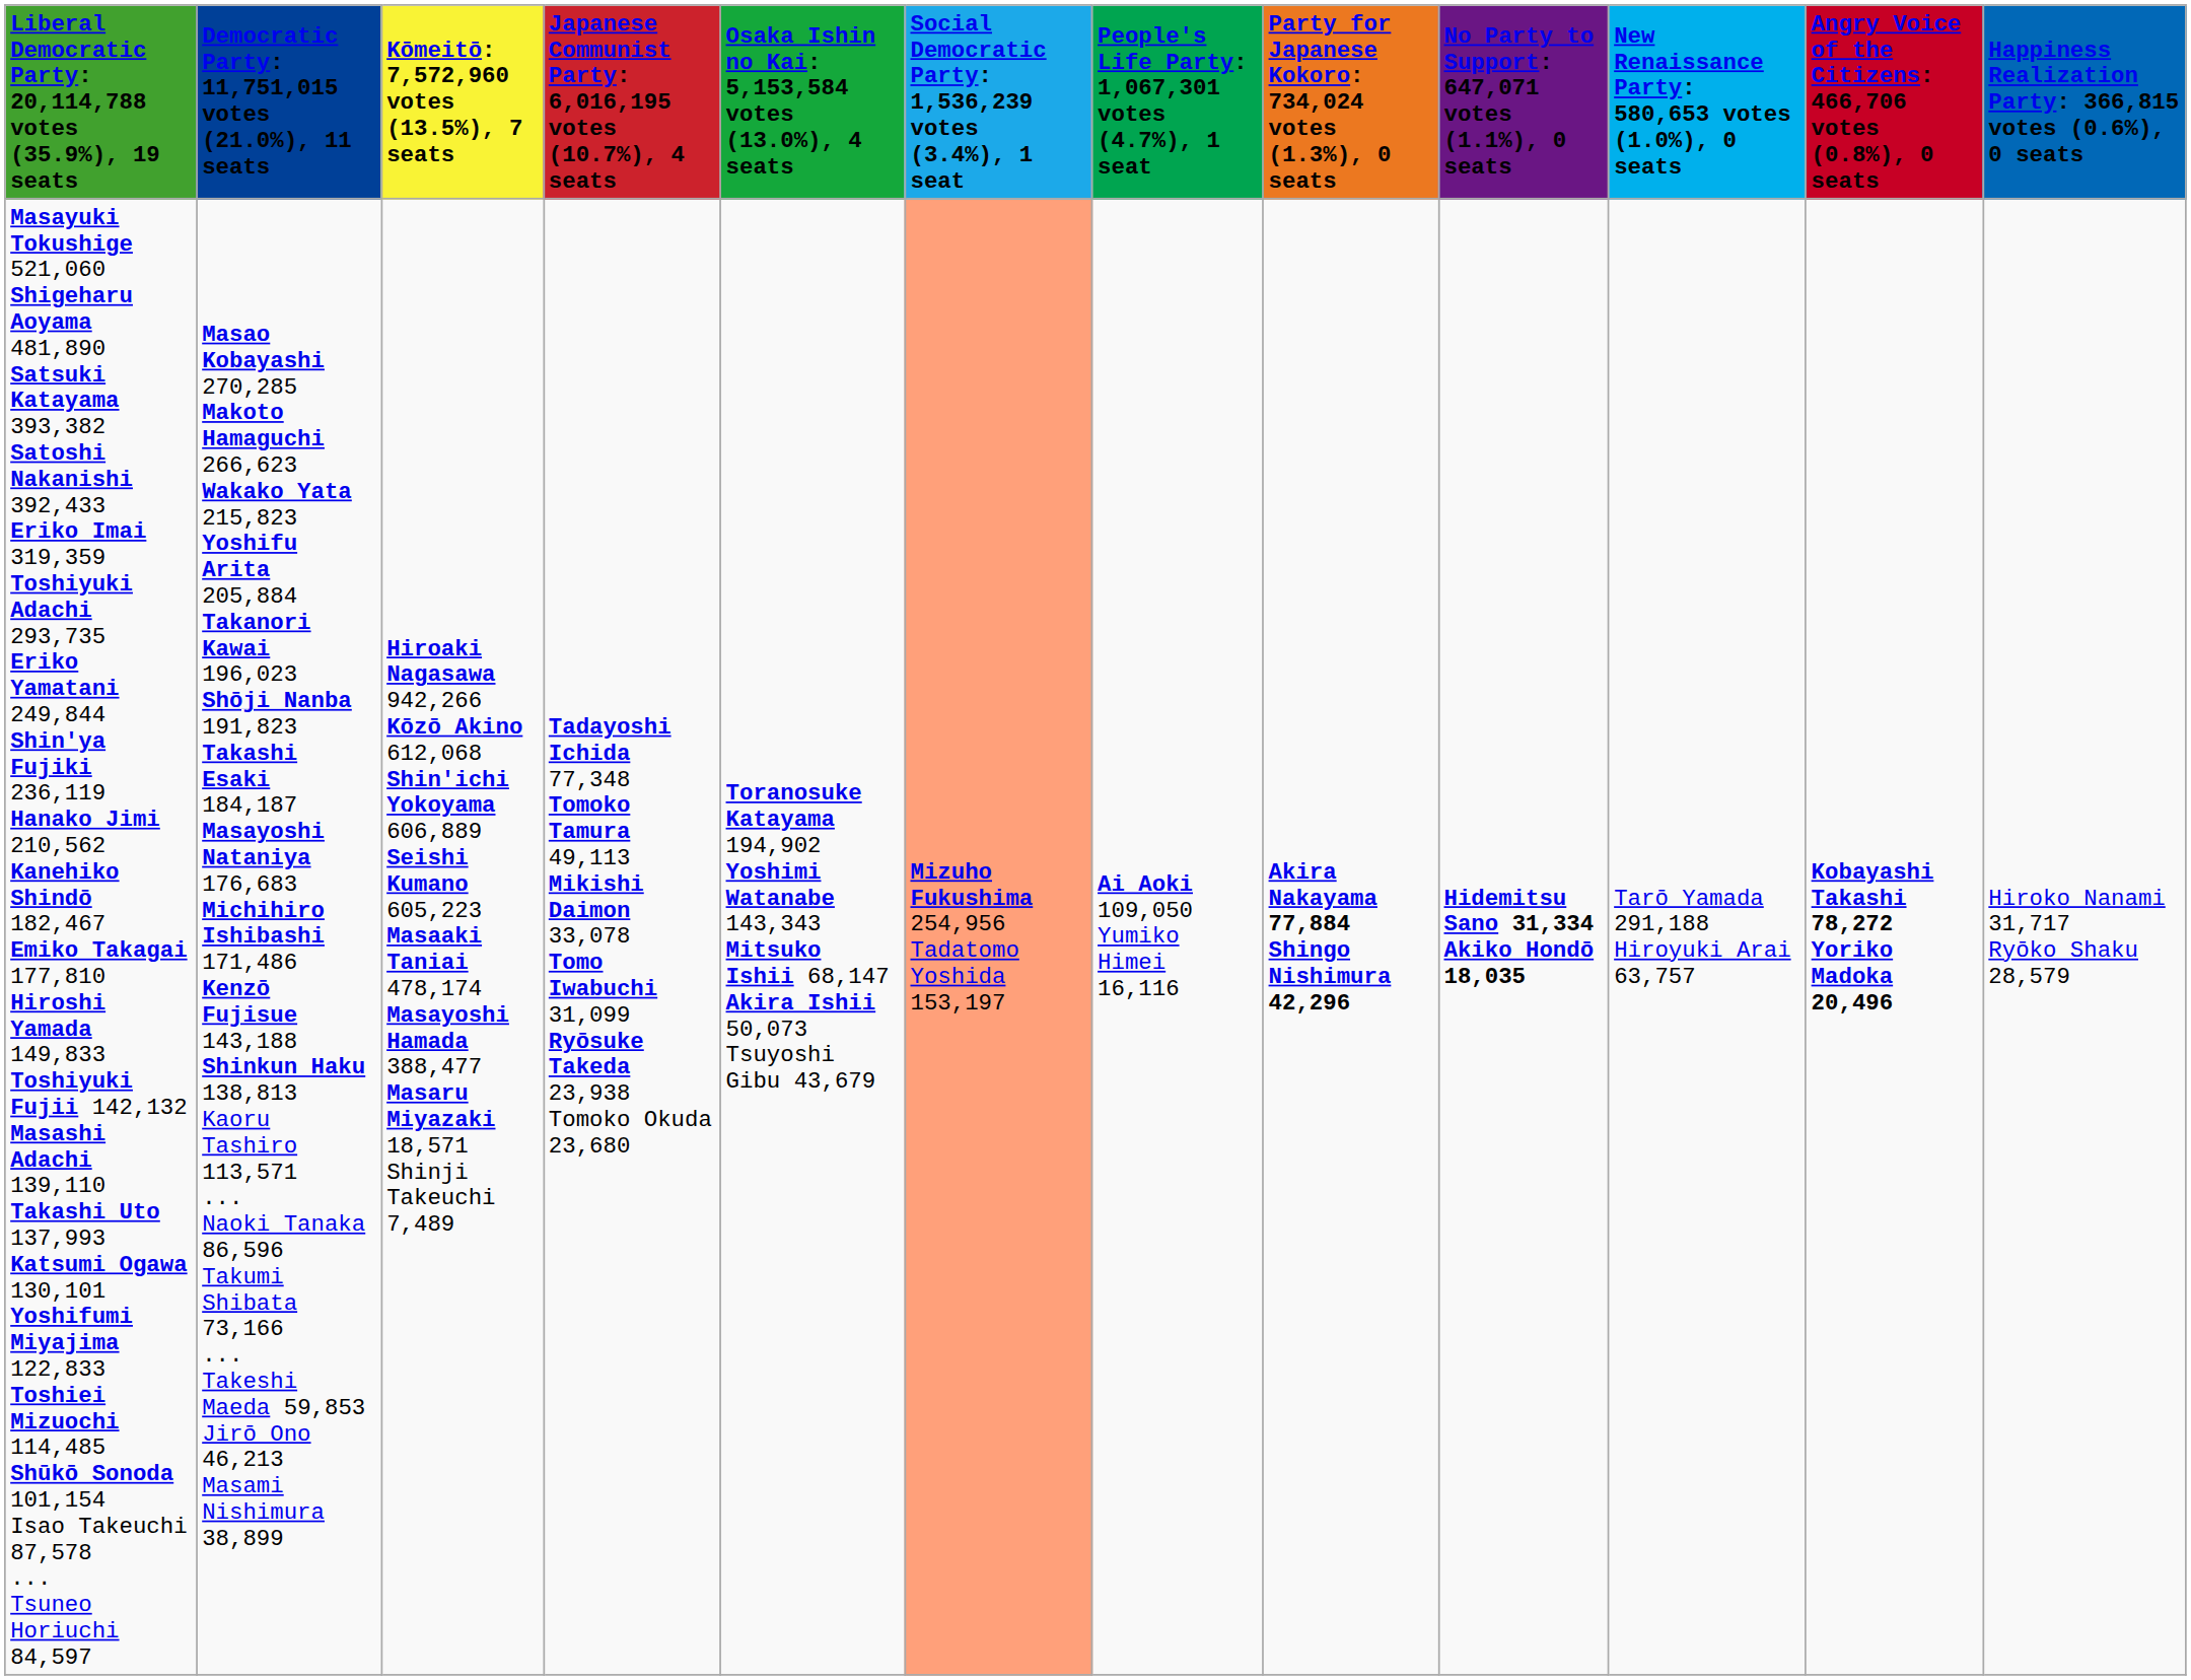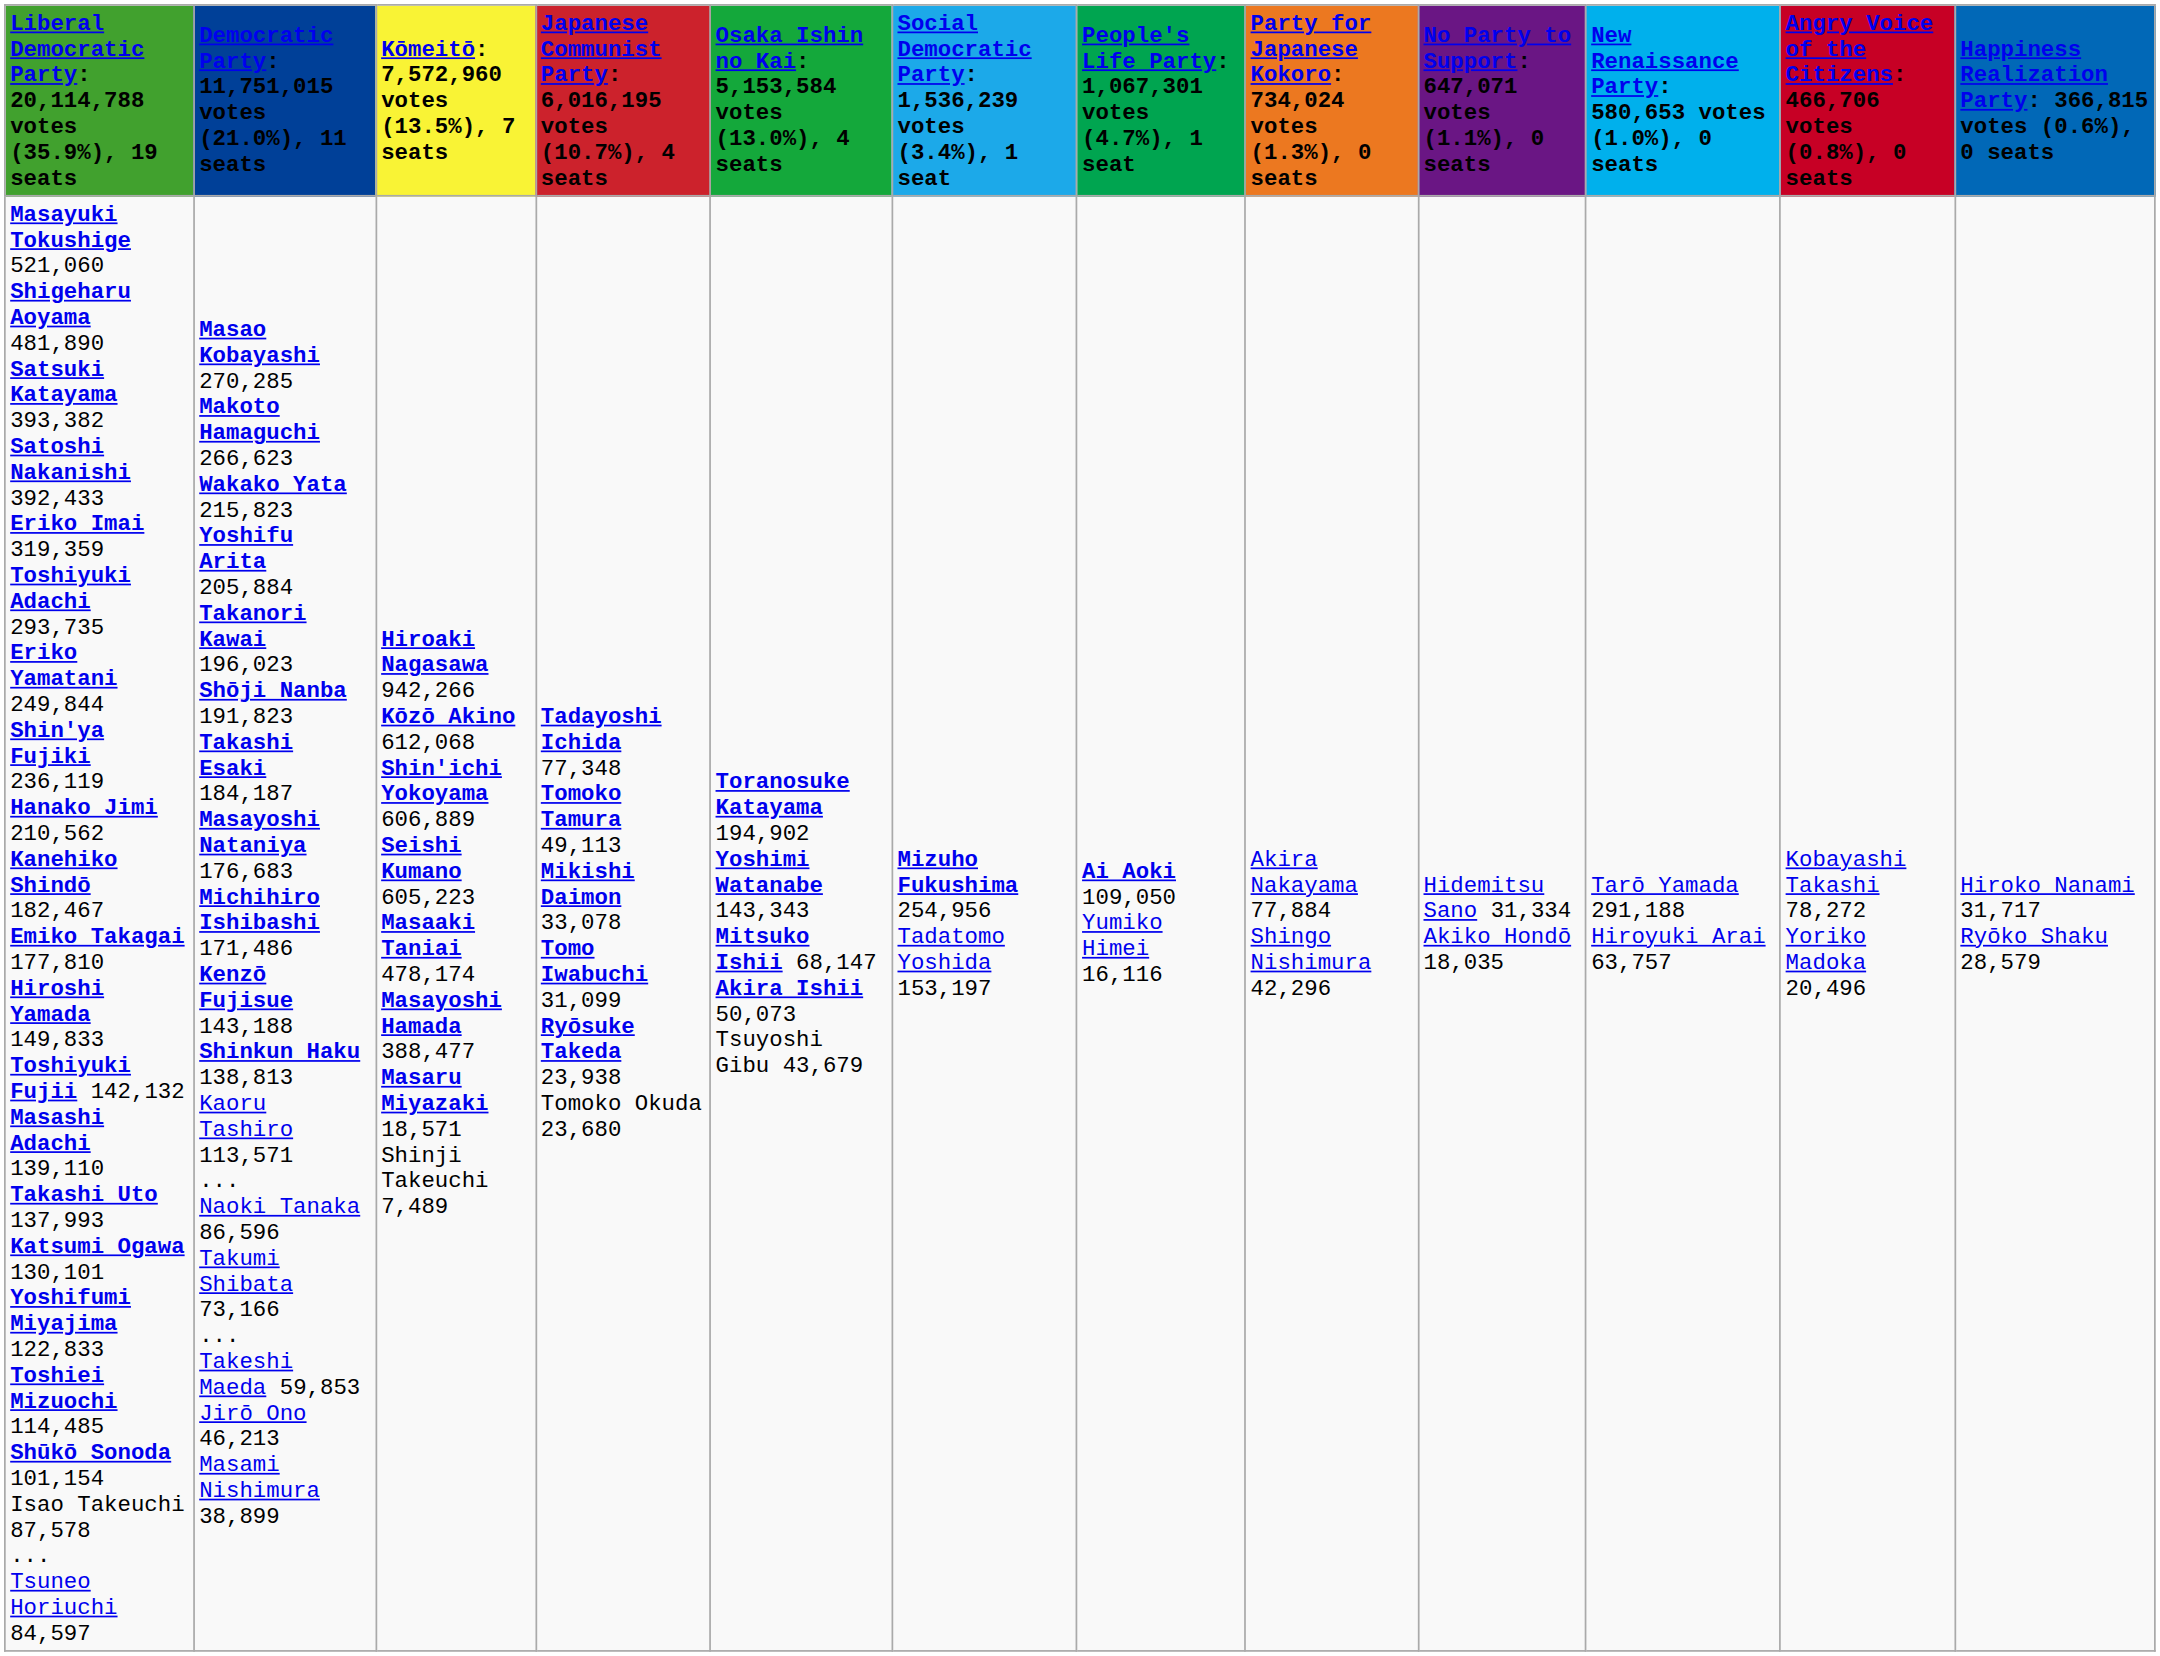row 2 | column 6: lightsalmon background -> no background
row 2 | column 8: bold -> normal
row 2 | column 9: bold -> normal
row 2 | column 11: bold -> normal
